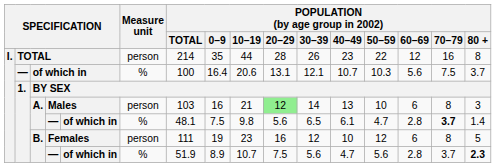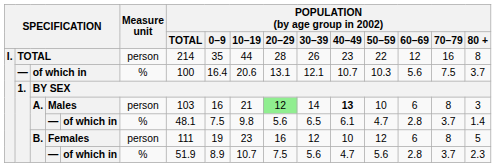Males | POPULATION (by age group in 2002) / 40–49: normal -> bold
A. / — | POPULATION (by age group in 2002) / 70–79: bold -> normal
B. / — | POPULATION (by age group in 2002) / 80 +: bold -> normal
